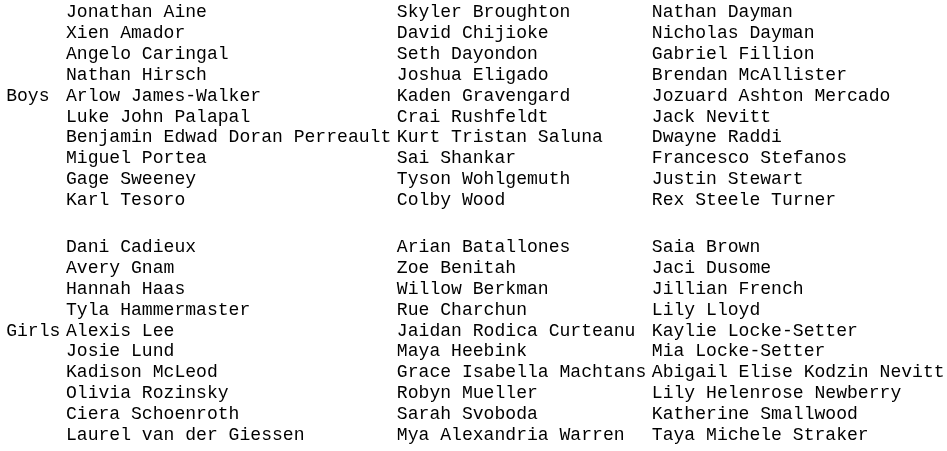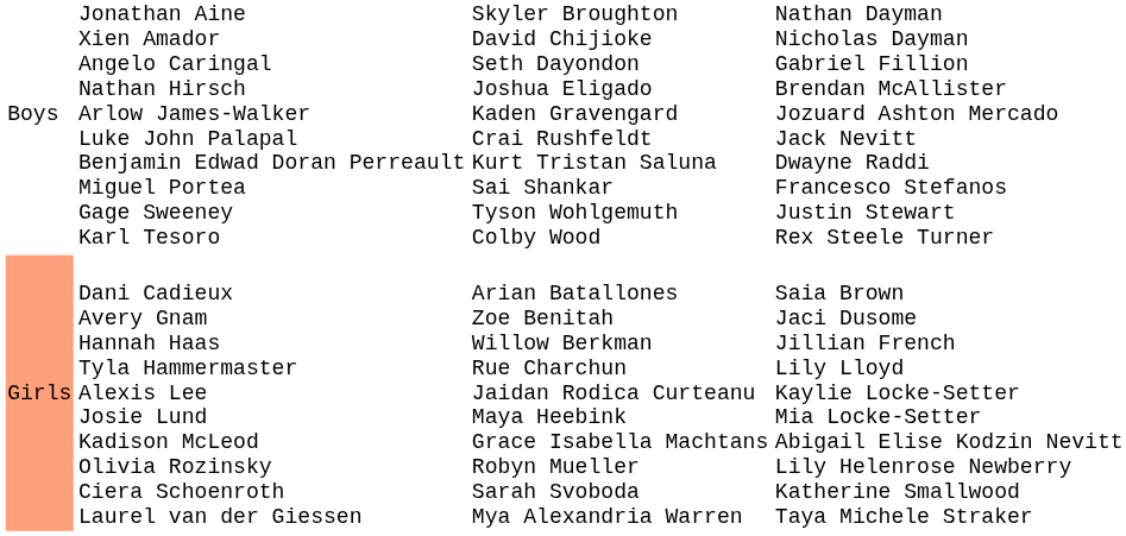Girls | column 1: no background -> lightsalmon background
